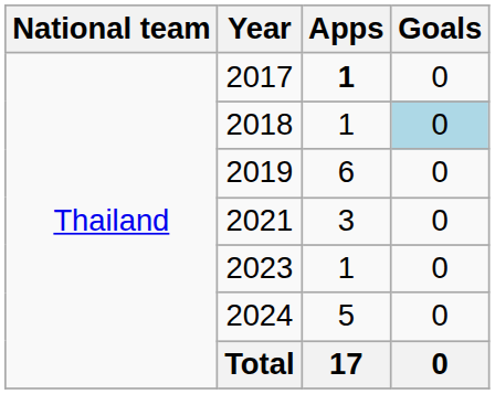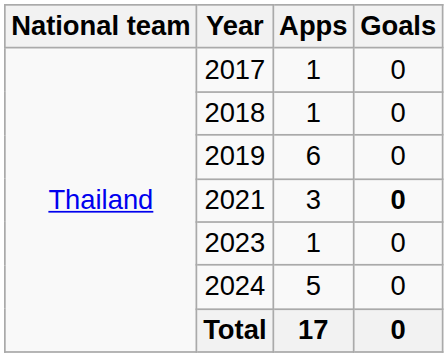2017 | Apps: bold -> normal
2018 | Goals: lightblue background -> no background
2021 | Goals: normal -> bold
